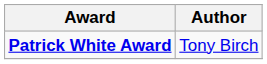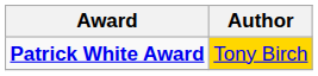Patrick White Award | Author: no background -> gold background
